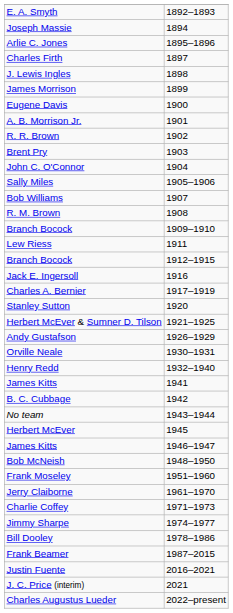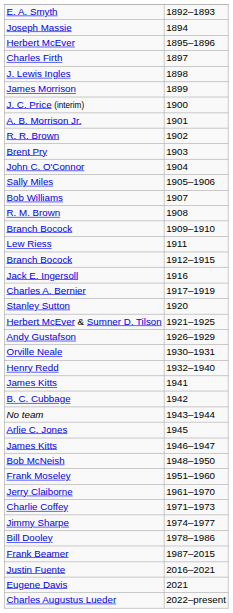row 3 | column 1: Arlie C. Jones -> Herbert McEver
row 7 | column 1: Eugene Davis -> J. C. Price (interim)
row 28 | column 1: Herbert McEver -> Arlie C. Jones
row 38 | column 1: J. C. Price (interim) -> Eugene Davis
